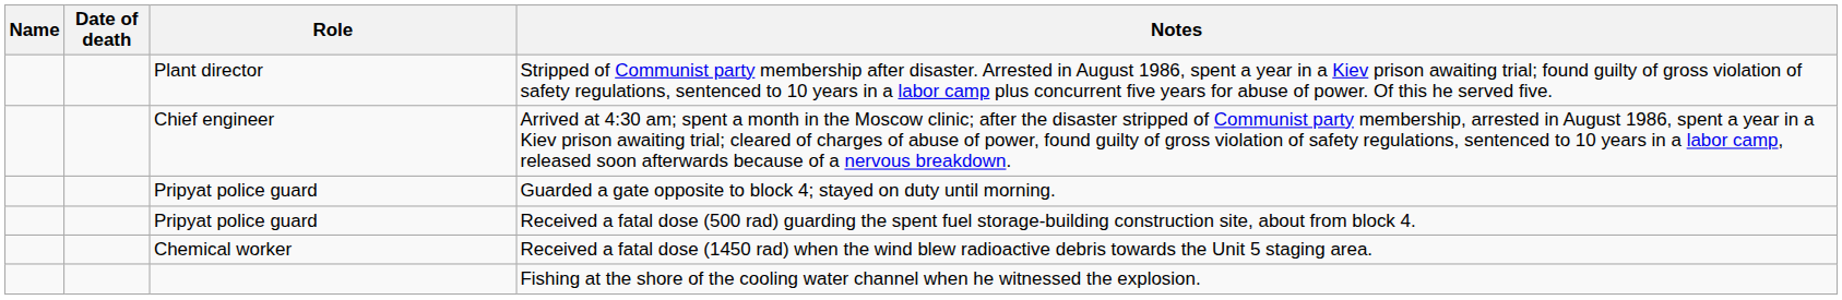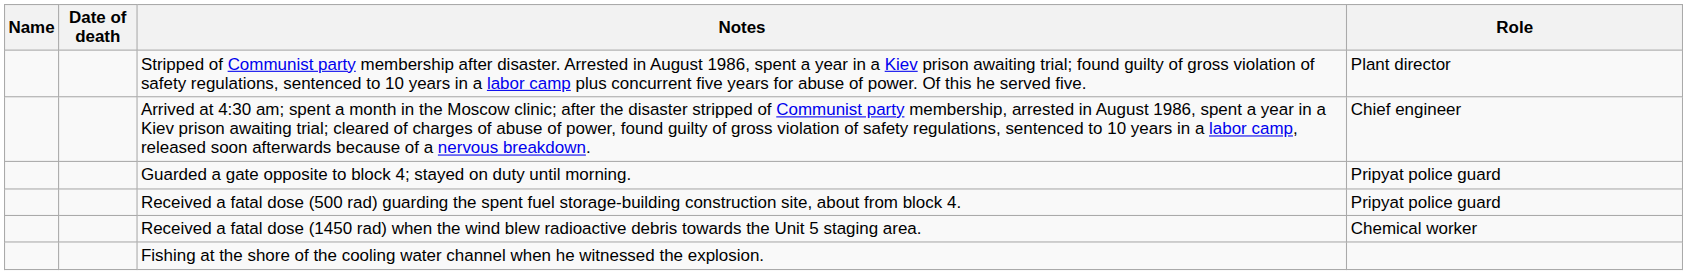columns swapped: Role <-> Notes
